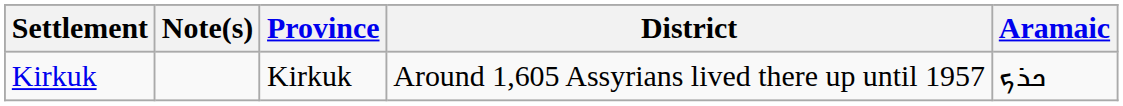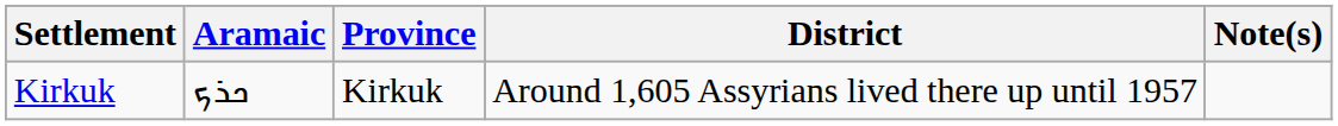columns swapped: Aramaic <-> Note(s)
